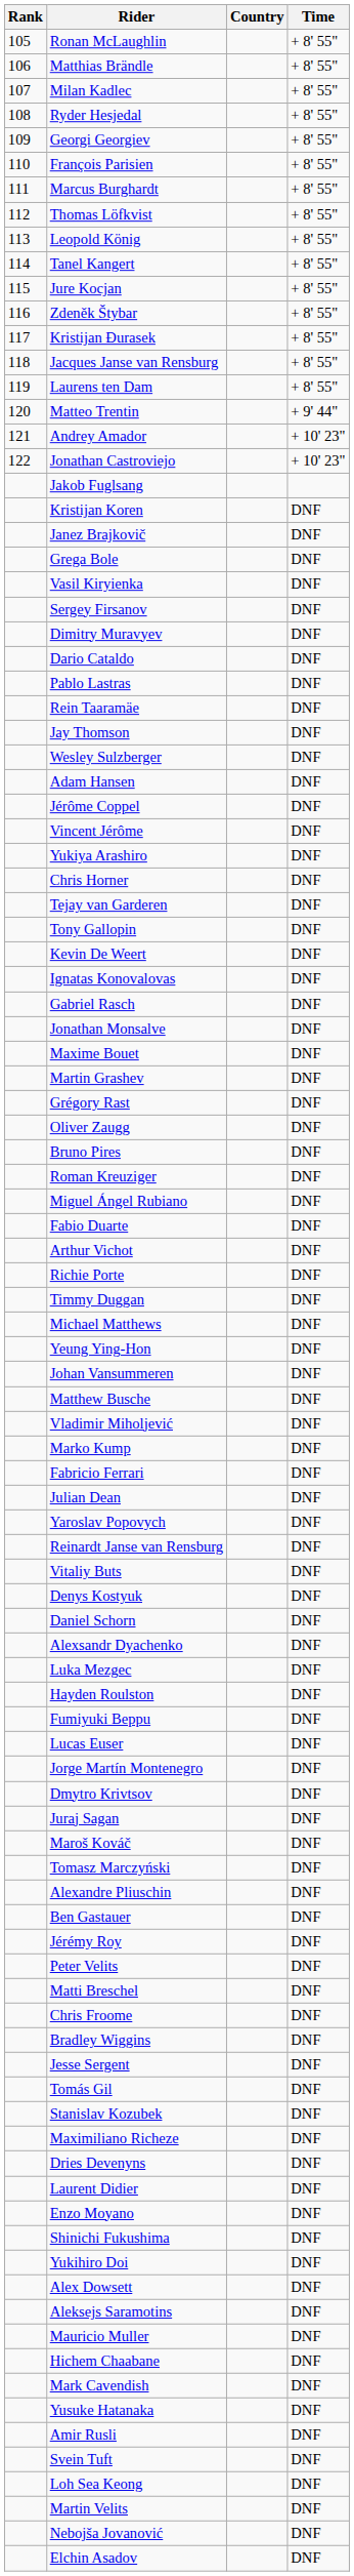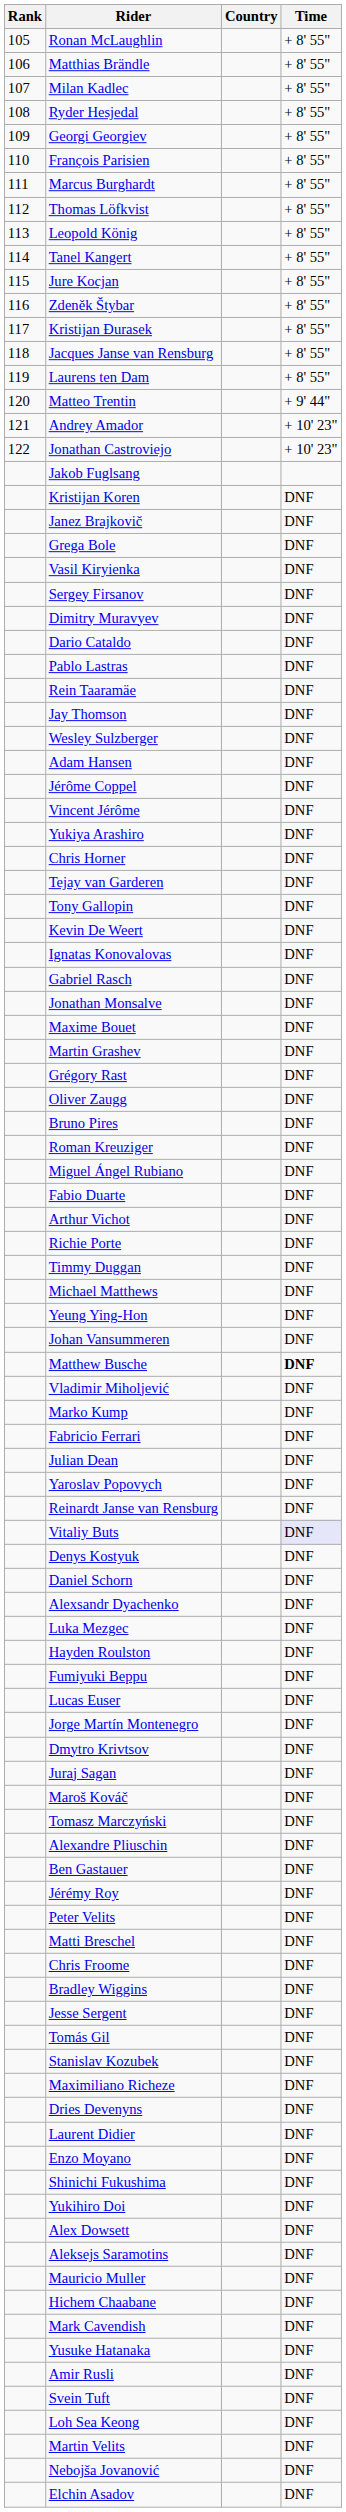Matthew Busche | Time: normal -> bold
Vitaliy Buts | Time: no background -> lavender background
